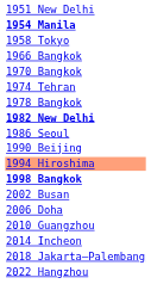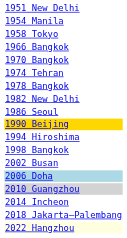1954 Manila | column 1: bold -> normal
1982 New Delhi | column 1: bold -> normal
1990 Beijing | column 1: no background -> gold background
1994 Hiroshima | column 1: lightsalmon background -> no background
1998 Bangkok | column 1: bold -> normal
2006 Doha | column 1: no background -> lightblue background
2010 Guangzhou | column 1: no background -> lightgrey background
2022 Hangzhou | column 1: no background -> lightyellow background
